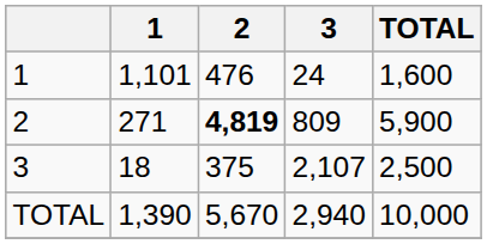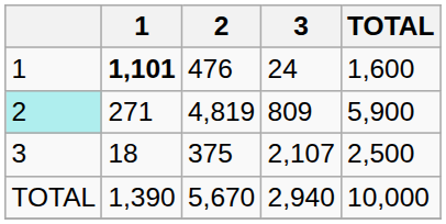row 2 | 1: normal -> bold
row 3 | column 1: no background -> paleturquoise background
row 3 | 2: bold -> normal
